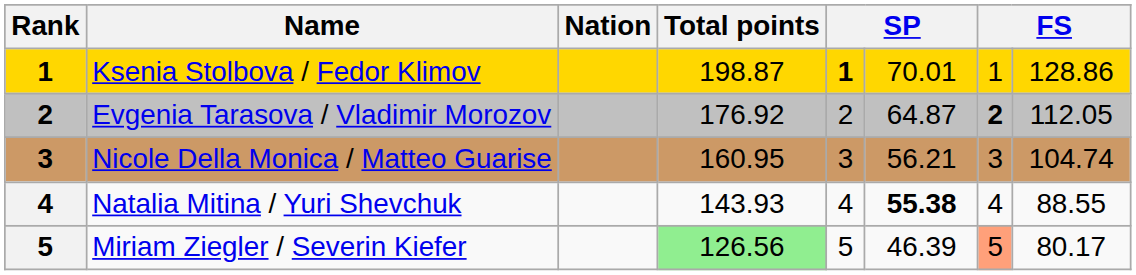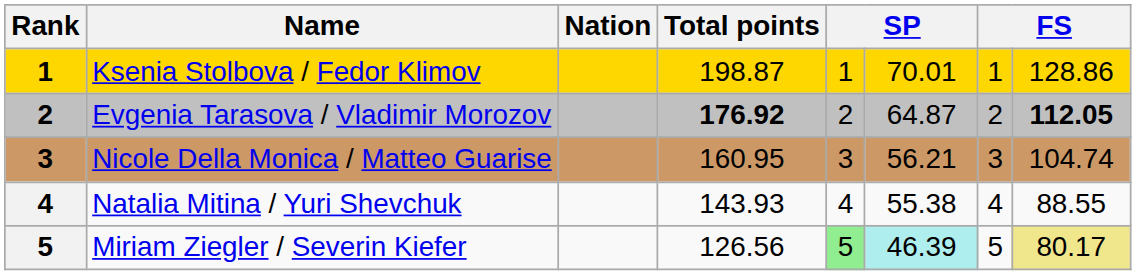Ksenia Stolbova / Fedor Klimov | column 5: bold -> normal
Evgenia Tarasova / Vladimir Morozov | Total points: normal -> bold
Evgenia Tarasova / Vladimir Morozov | column 7: bold -> normal
Evgenia Tarasova / Vladimir Morozov | column 8: normal -> bold
Natalia Mitina / Yuri Shevchuk | column 6: bold -> normal
Miriam Ziegler / Severin Kiefer | Total points: lightgreen background -> no background
Miriam Ziegler / Severin Kiefer | column 5: no background -> lightgreen background
Miriam Ziegler / Severin Kiefer | column 6: no background -> paleturquoise background
Miriam Ziegler / Severin Kiefer | column 7: lightsalmon background -> no background
Miriam Ziegler / Severin Kiefer | column 8: no background -> khaki background
